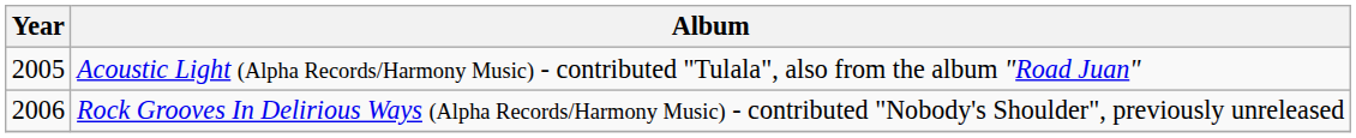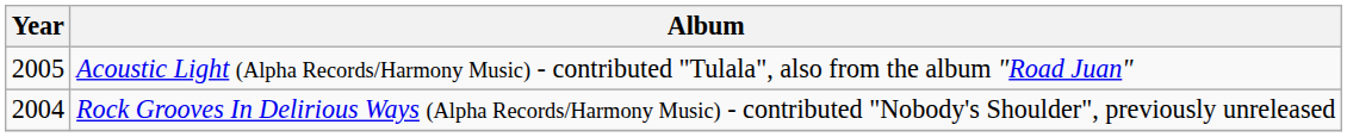row 3 | Year: 2006 -> 2004
